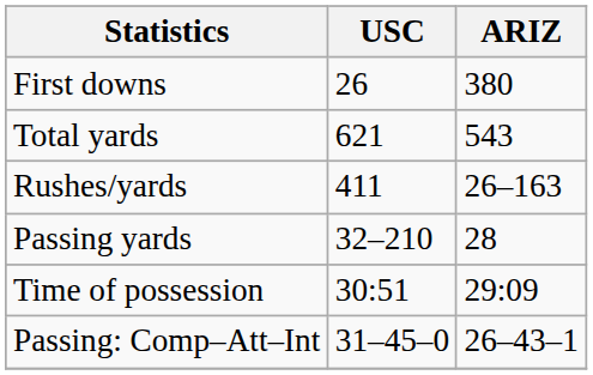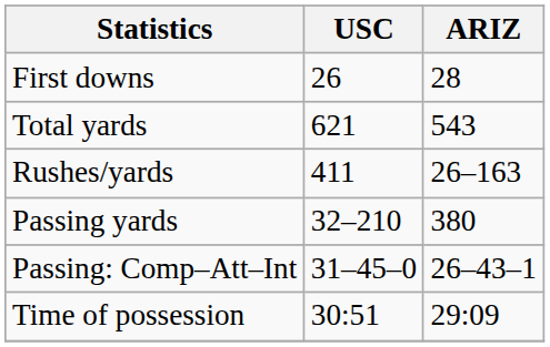First downs | ARIZ: 380 -> 28
Passing yards | ARIZ: 28 -> 380
rows swapped: Passing: Comp–Att–Int <-> Time of possession
